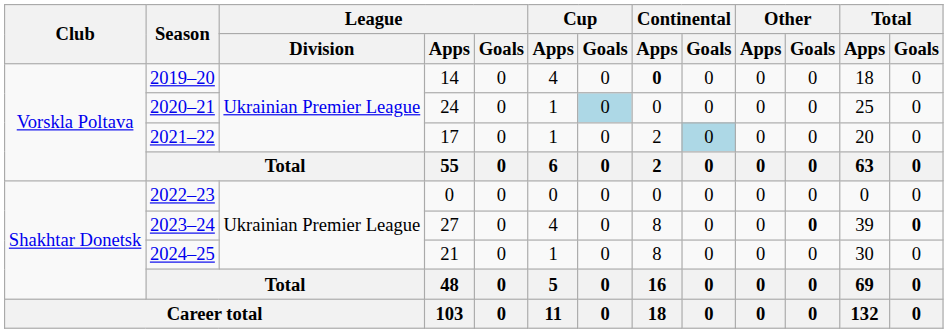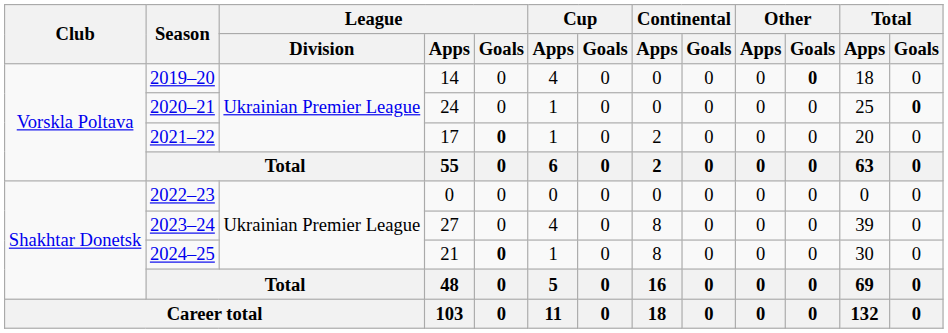2019–20 | Continental / Apps: bold -> normal
2019–20 | Other / Goals: normal -> bold
2020–21 | Cup / Goals: lightblue background -> no background
2020–21 | Total / Goals: normal -> bold
2021–22 | League / Goals: normal -> bold
2021–22 | Continental / Goals: lightblue background -> no background
2023–24 | Other / Goals: bold -> normal
2023–24 | Total / Goals: bold -> normal
2024–25 | League / Goals: normal -> bold
